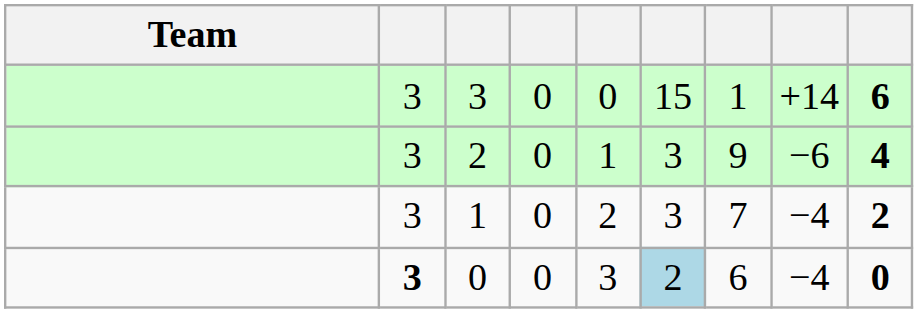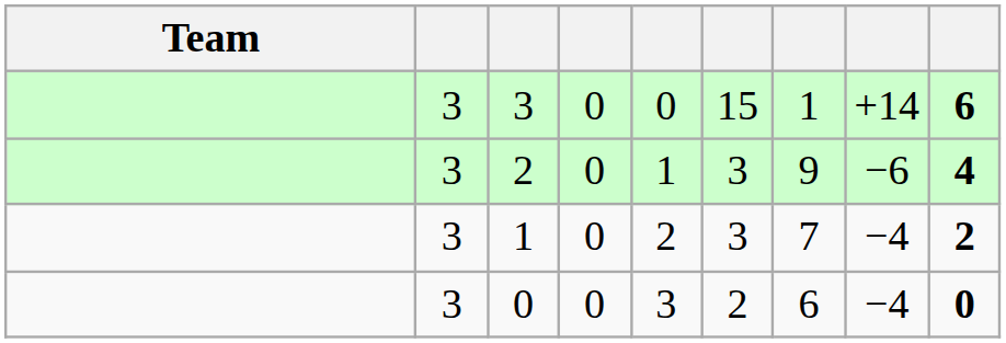row 5 | column 2: bold -> normal
row 5 | column 6: lightblue background -> no background
